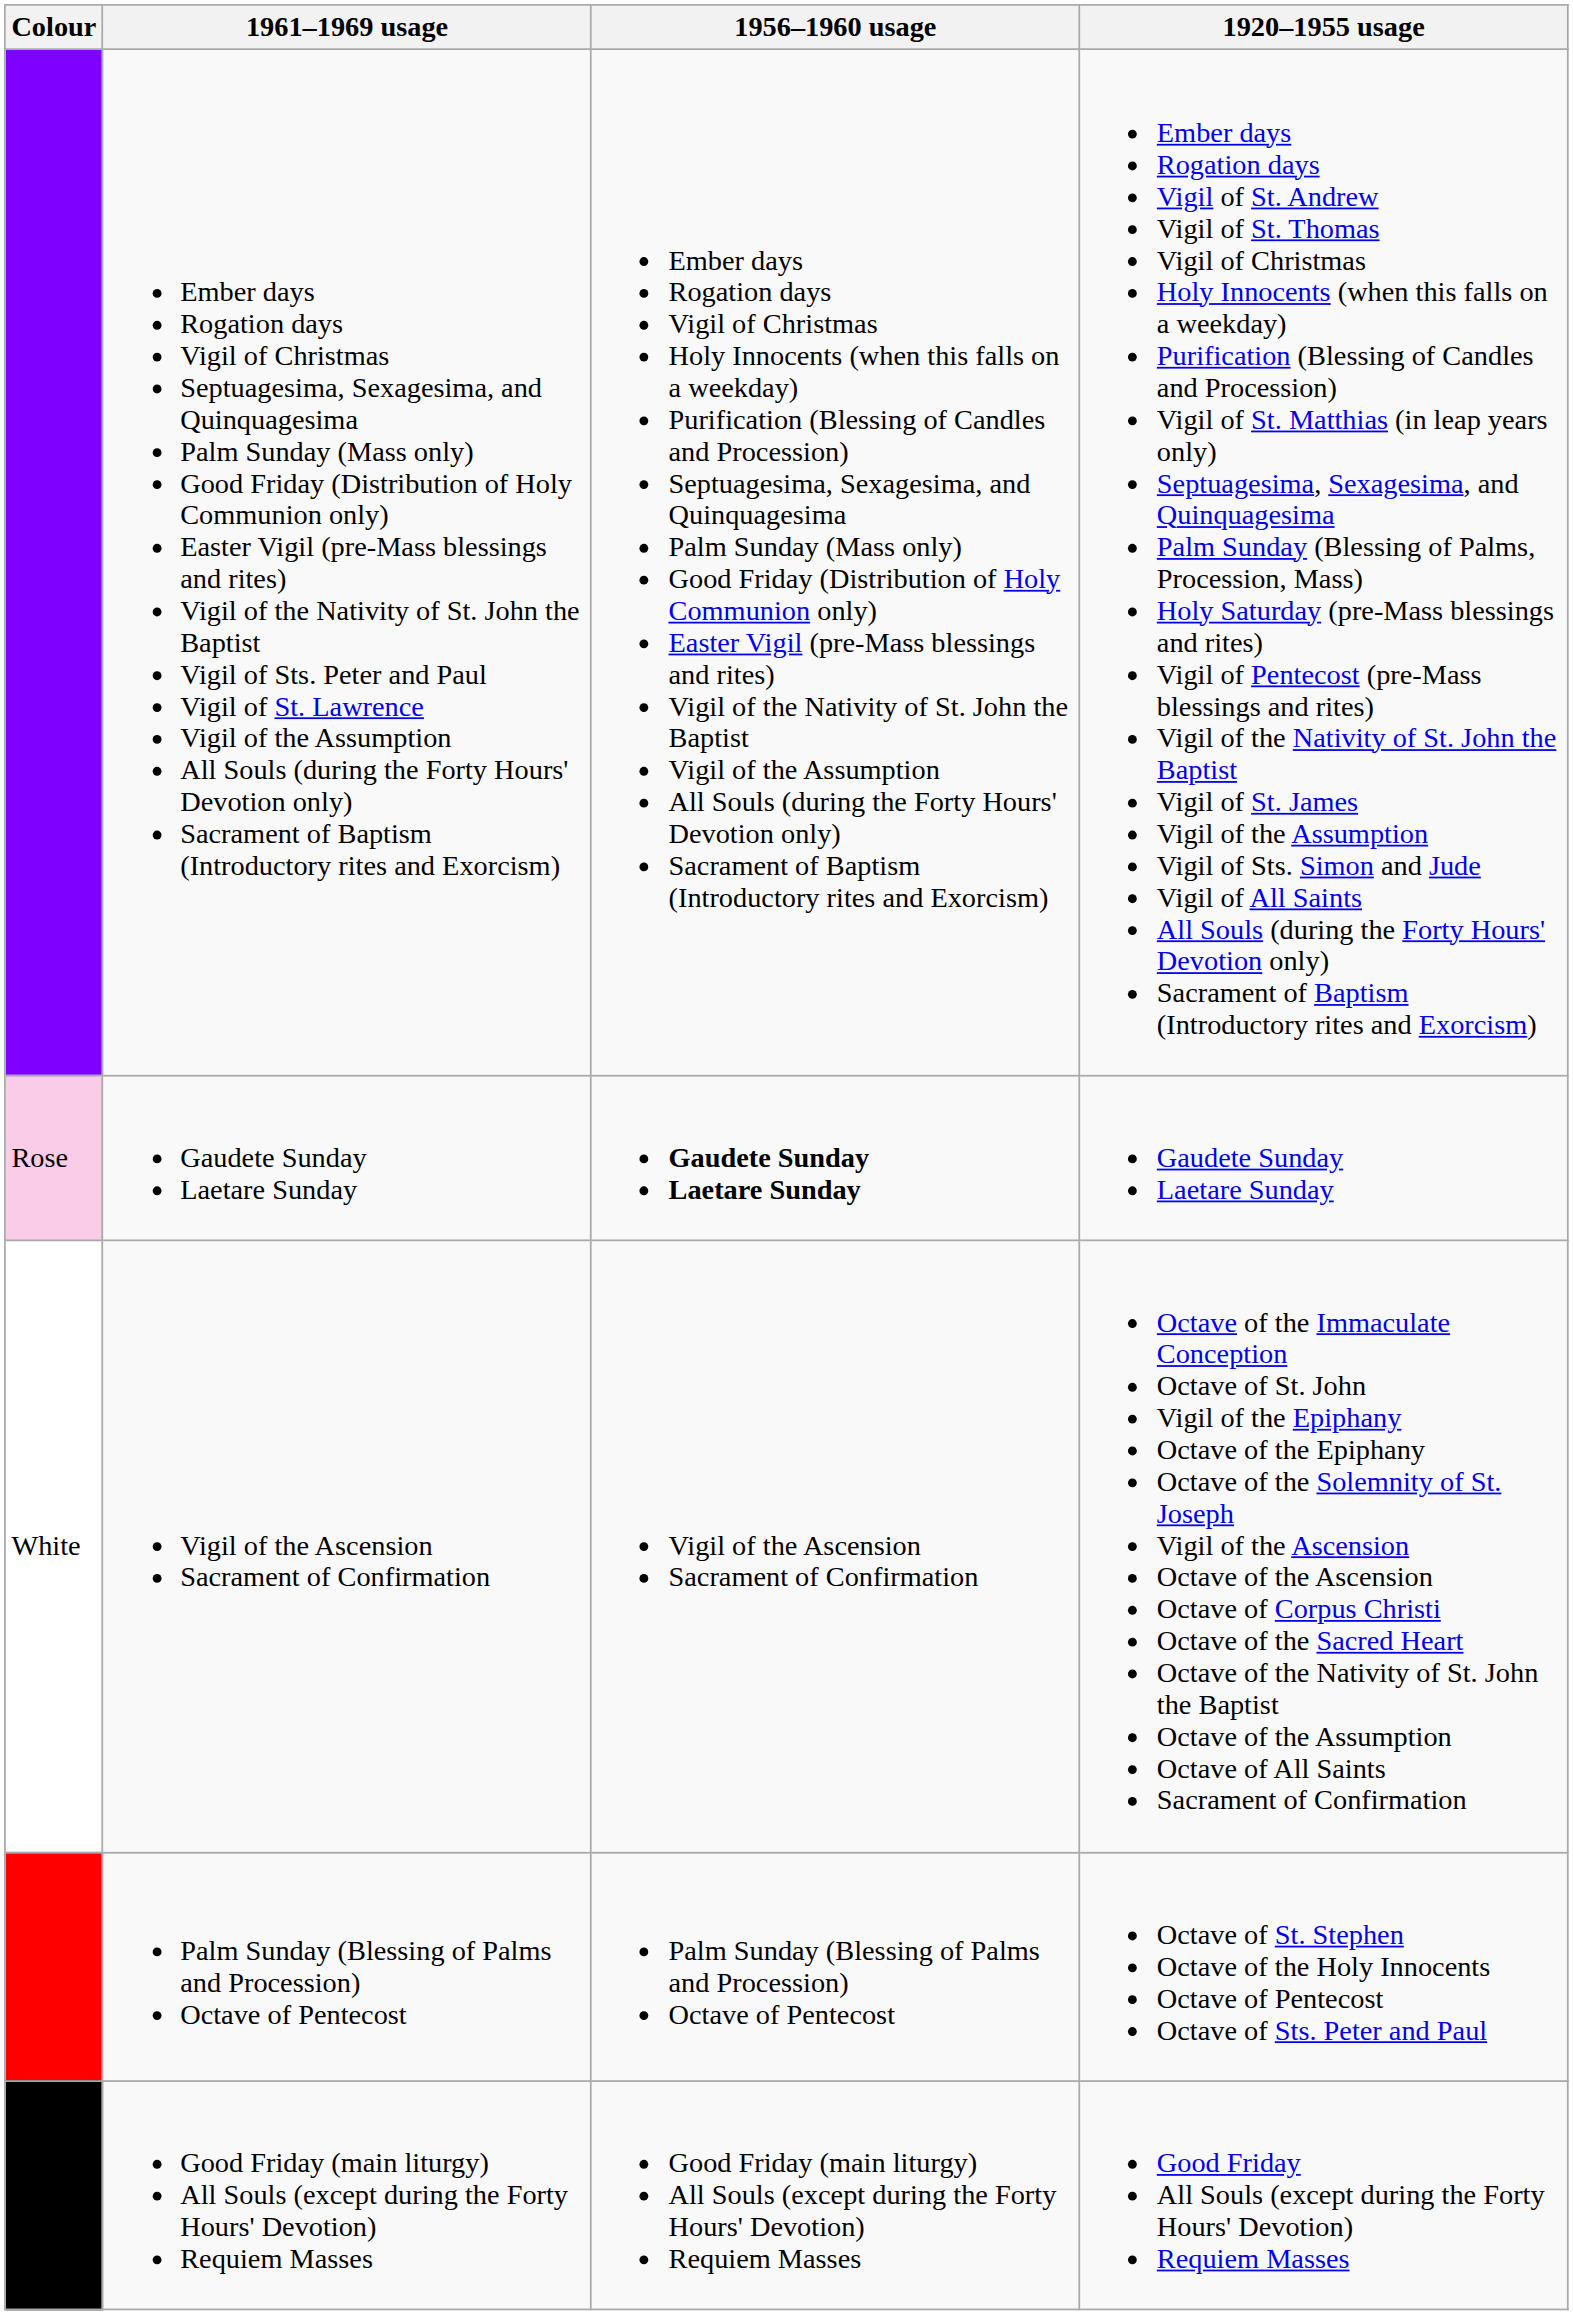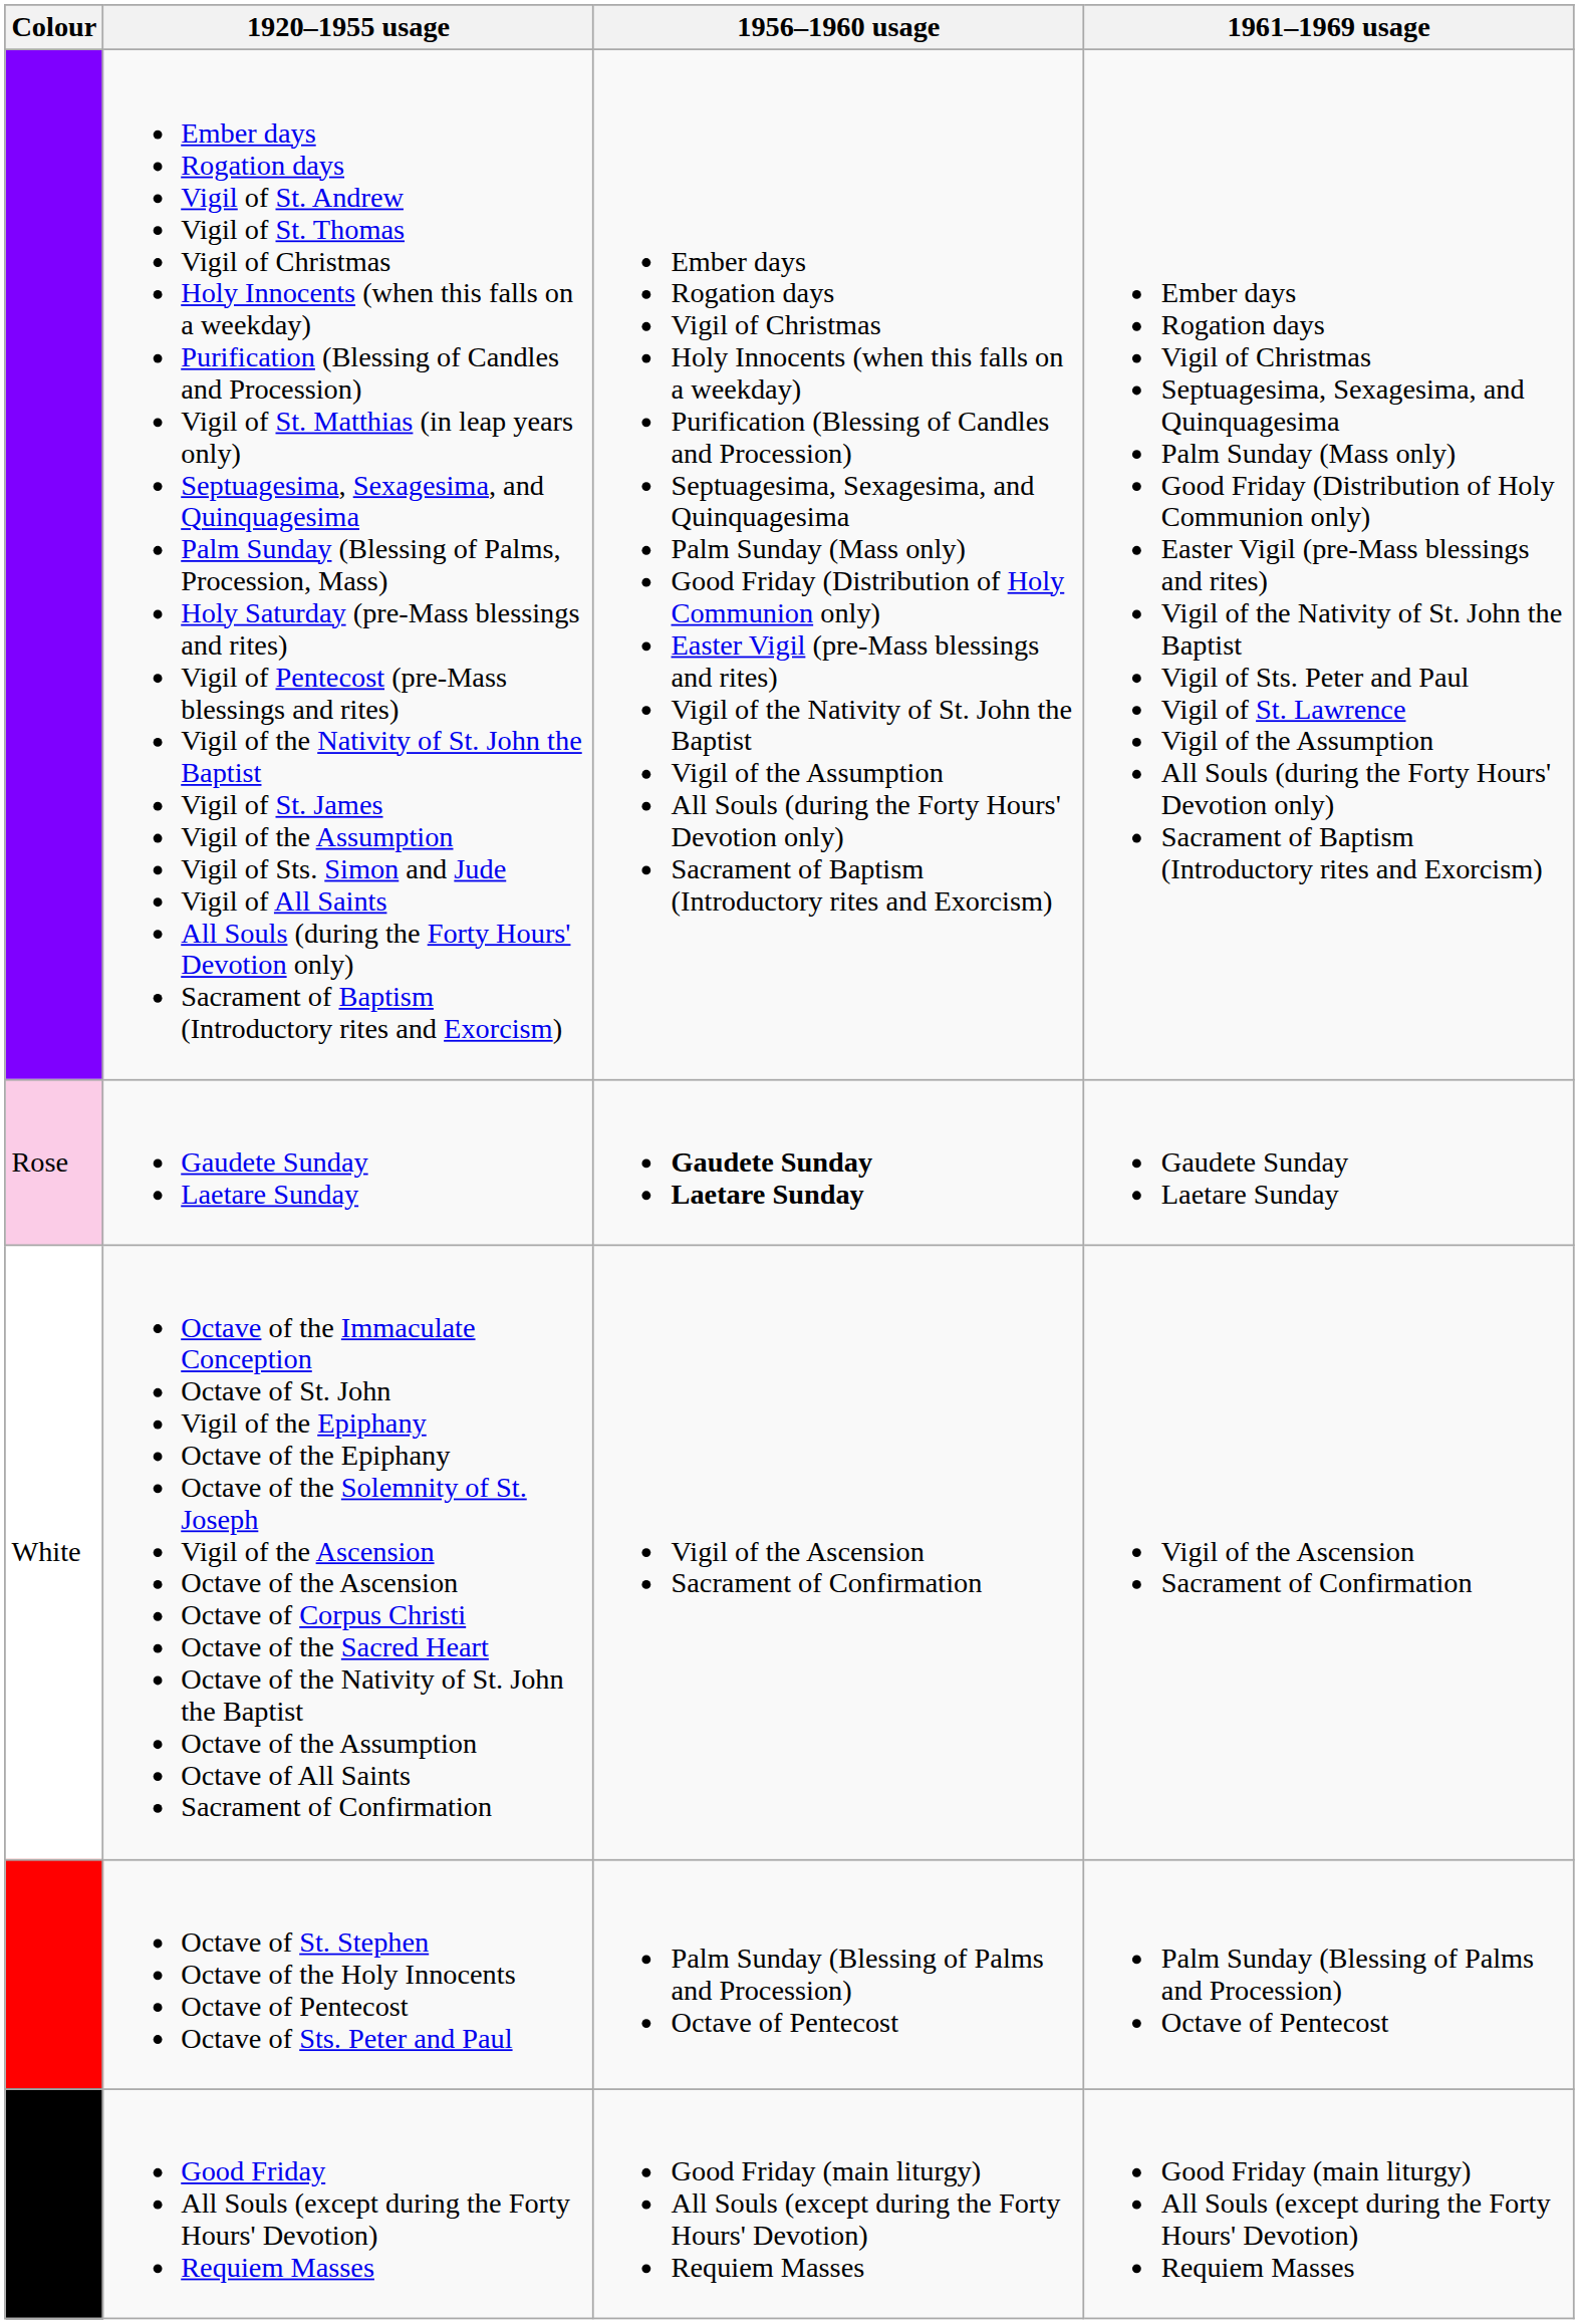columns swapped: 1920–1955 usage <-> 1961–1969 usage
